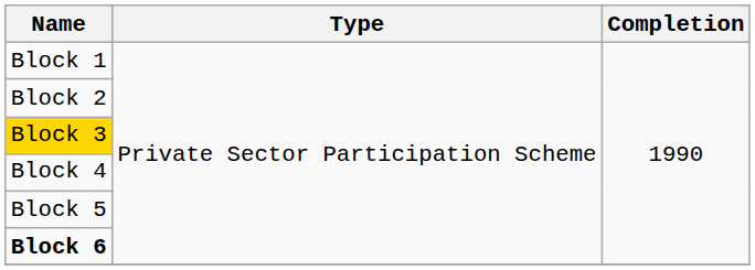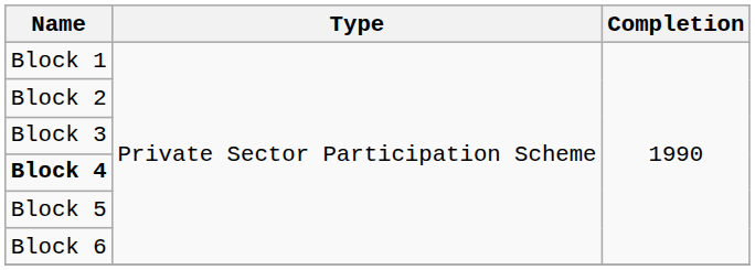Block 3 | Name: gold background -> no background
Block 4 | Name: normal -> bold
Block 6 | Name: bold -> normal
